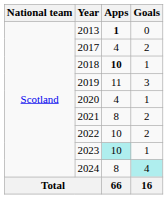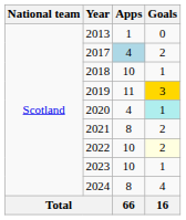2013 | Apps: bold -> normal
2017 | Apps: no background -> lightblue background
2018 | Apps: bold -> normal
2019 | Goals: no background -> gold background
2020 | Goals: no background -> paleturquoise background
2022 | Goals: no background -> lightyellow background
2023 | Apps: paleturquoise background -> no background
2024 | Goals: paleturquoise background -> no background
